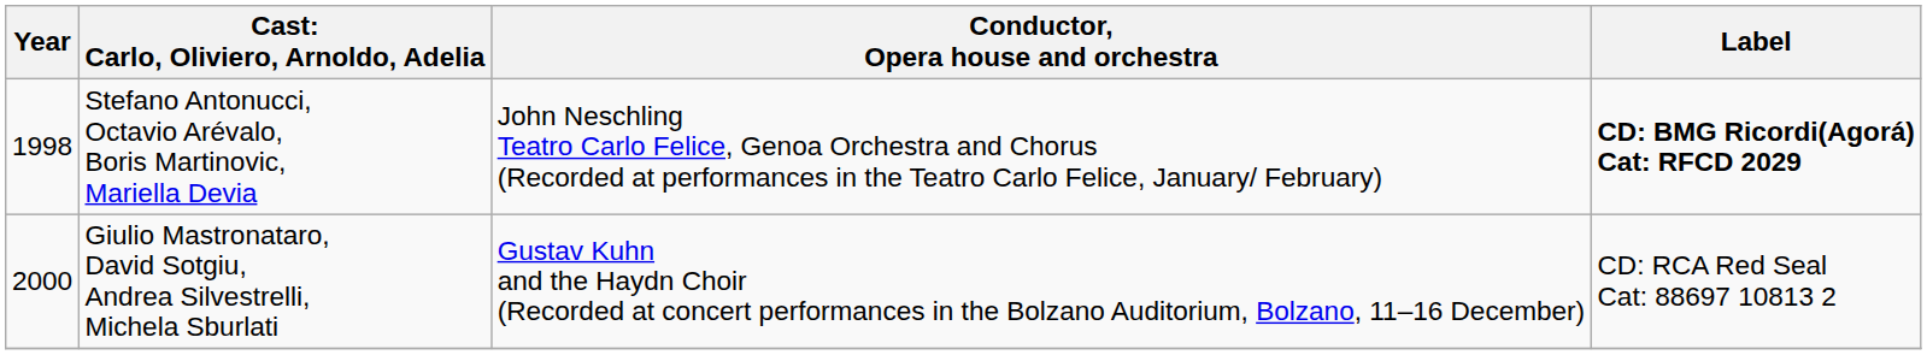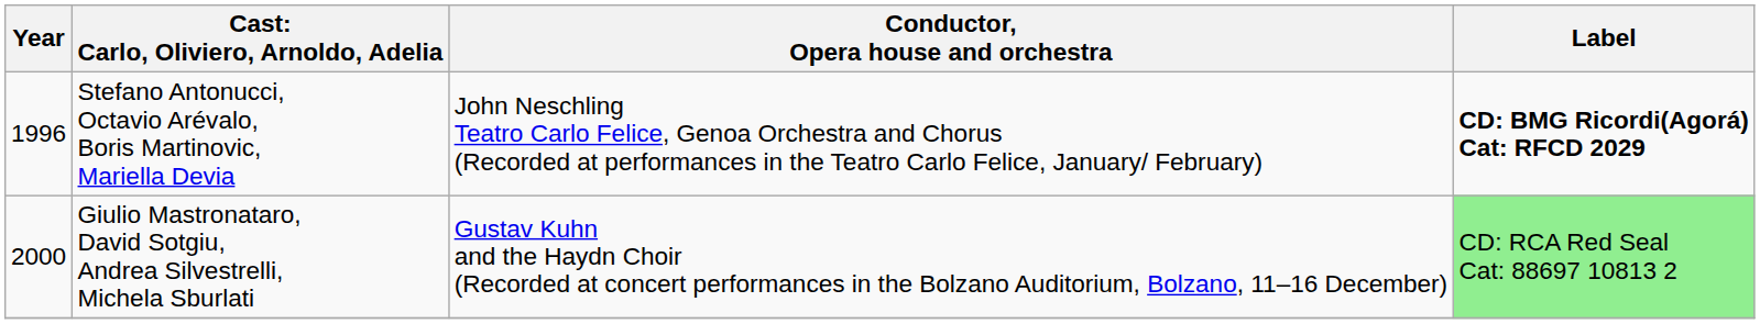row 2 | Year: 1998 -> 1996
row 3 | Label: no background -> lightgreen background
